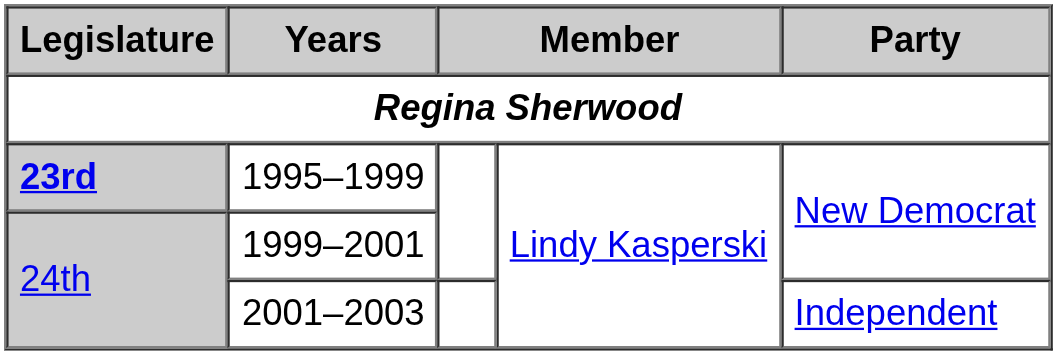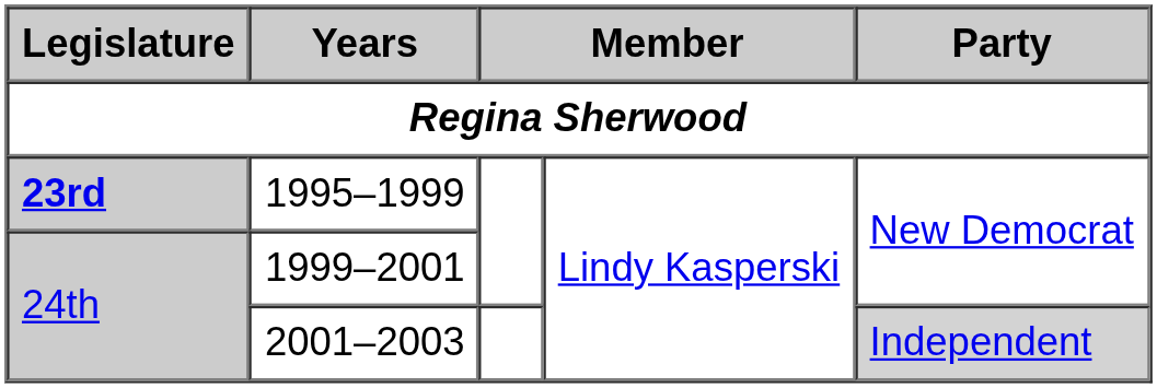2001–2003 | Party: no background -> lightgrey background
